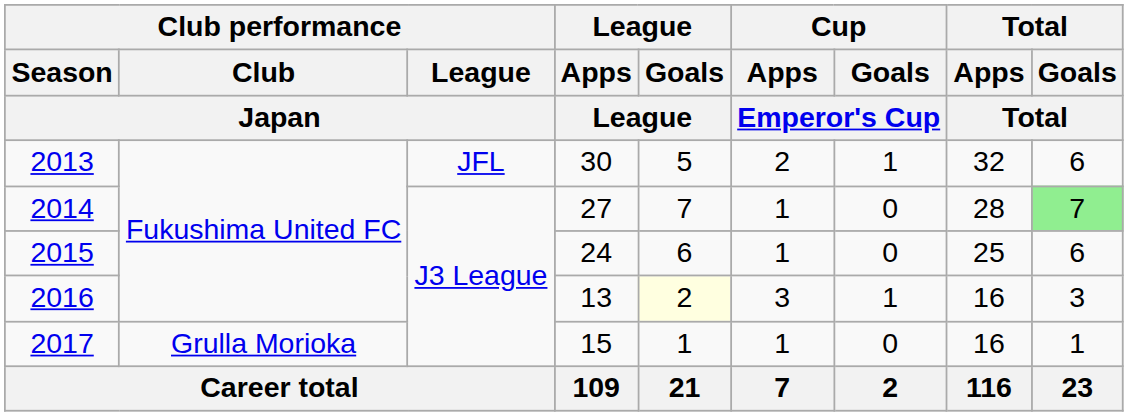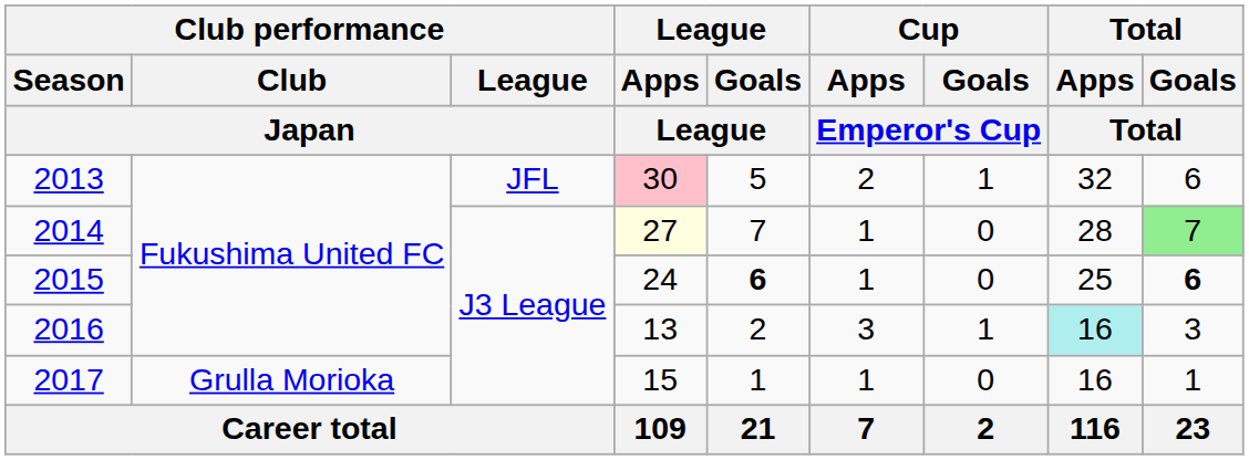2013 | League / Apps / League: no background -> pink background
2014 | League / Apps / League: no background -> lightyellow background
2015 | League / Goals / League: normal -> bold
2015 | Total / Goals / Total: normal -> bold
2016 | League / Goals / League: lightyellow background -> no background
2016 | Total / Apps / Total: no background -> paleturquoise background
